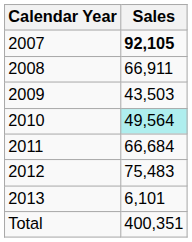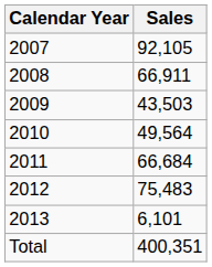2007 | Sales: bold -> normal
2010 | Sales: paleturquoise background -> no background
